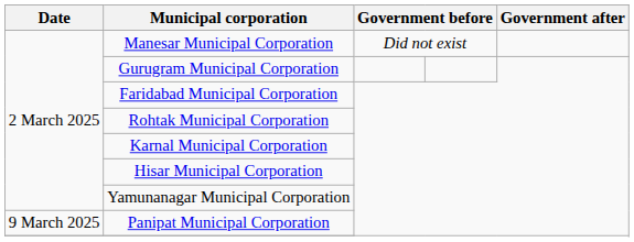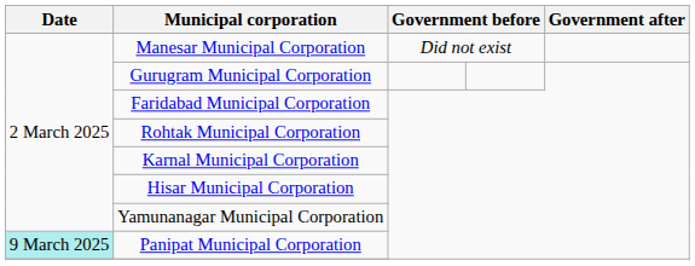Panipat Municipal Corporation | Date: no background -> paleturquoise background
